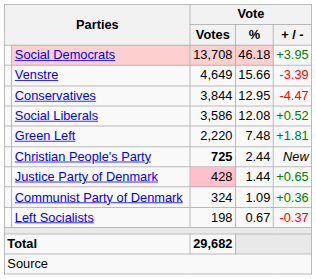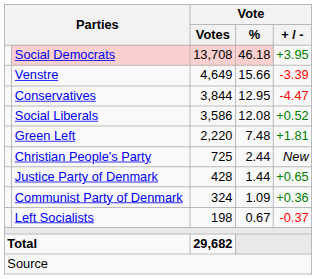Christian People's Party | Vote / Votes: bold -> normal
Justice Party of Denmark | Vote / Votes: pink background -> no background
